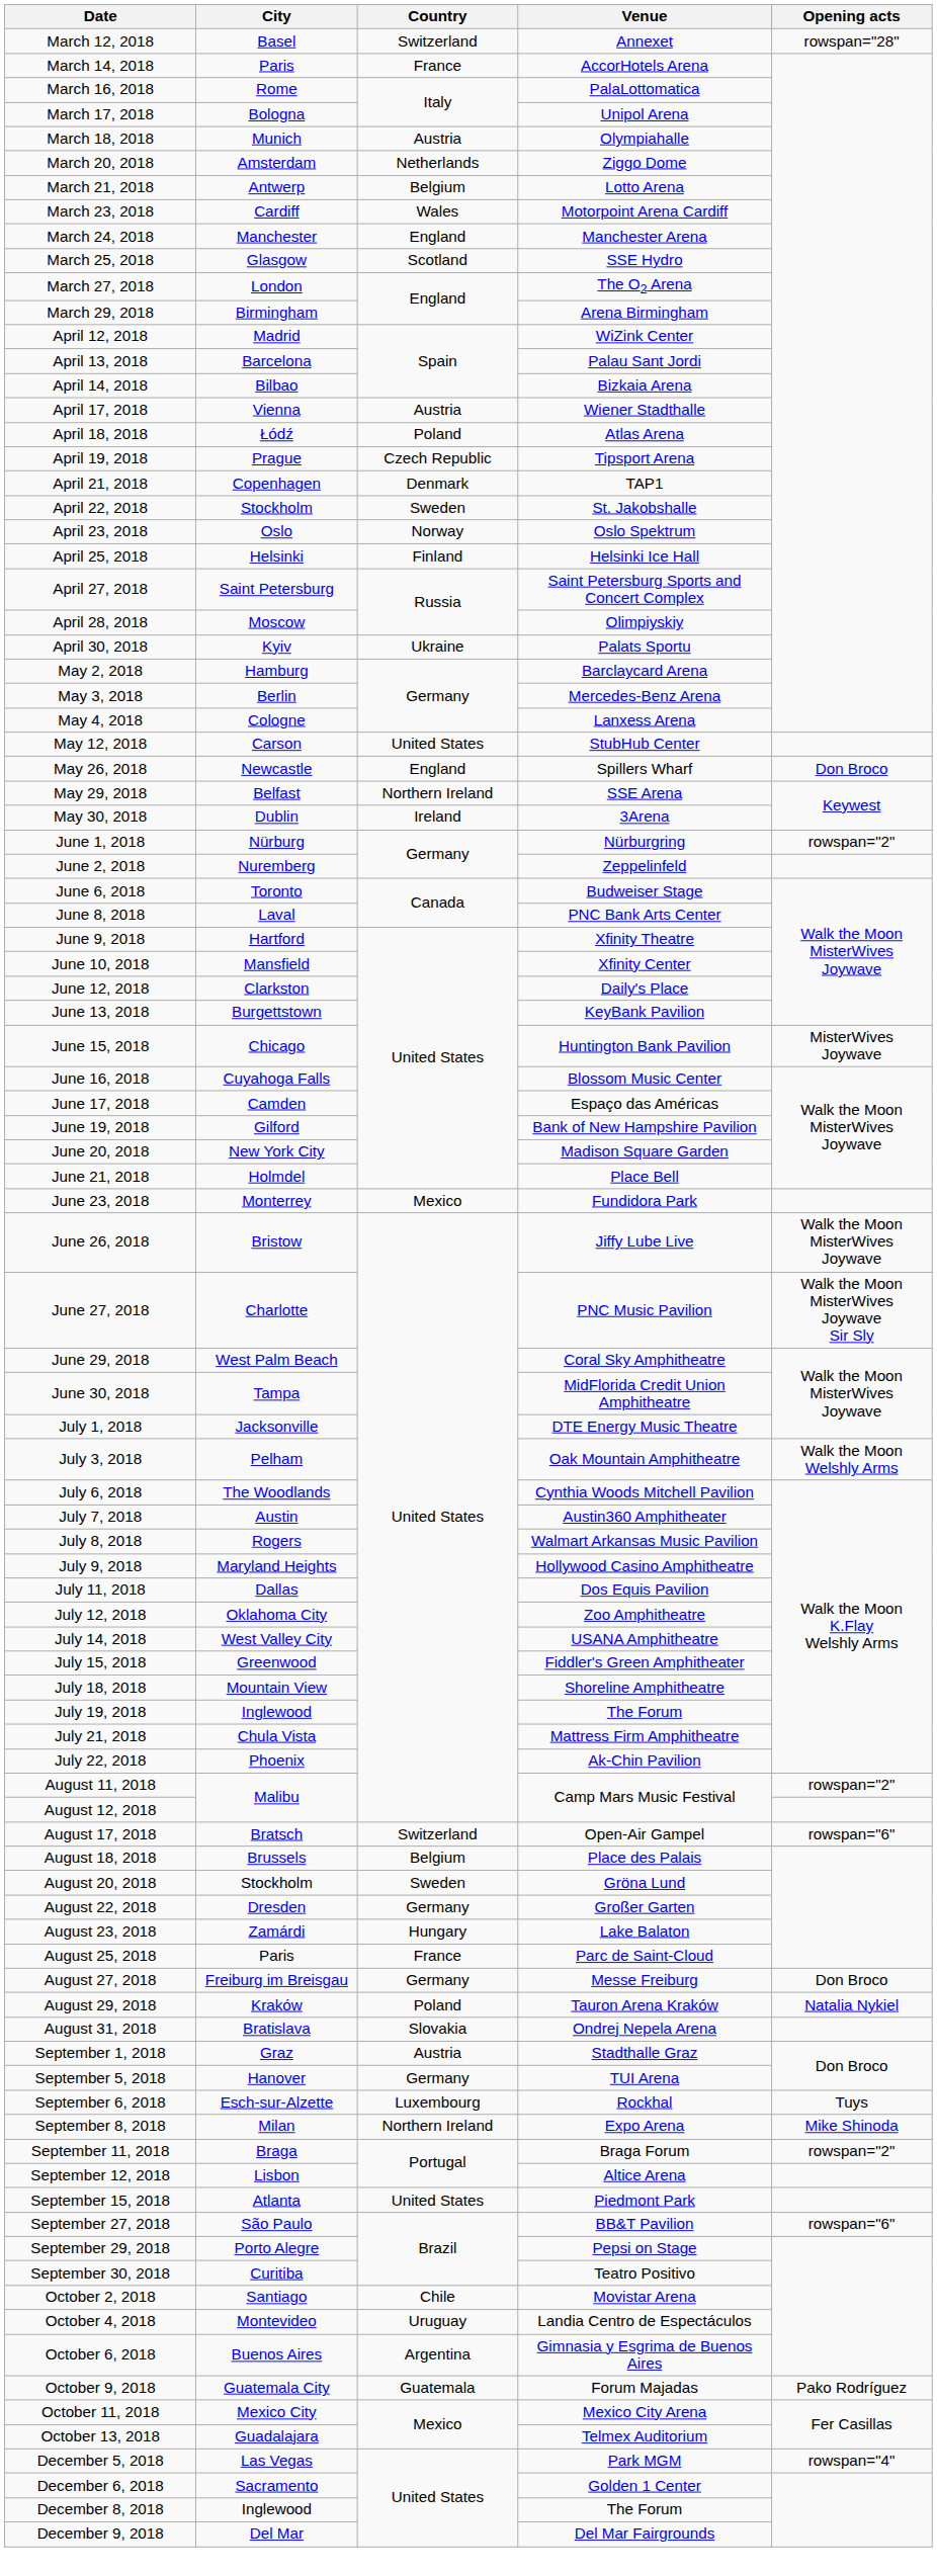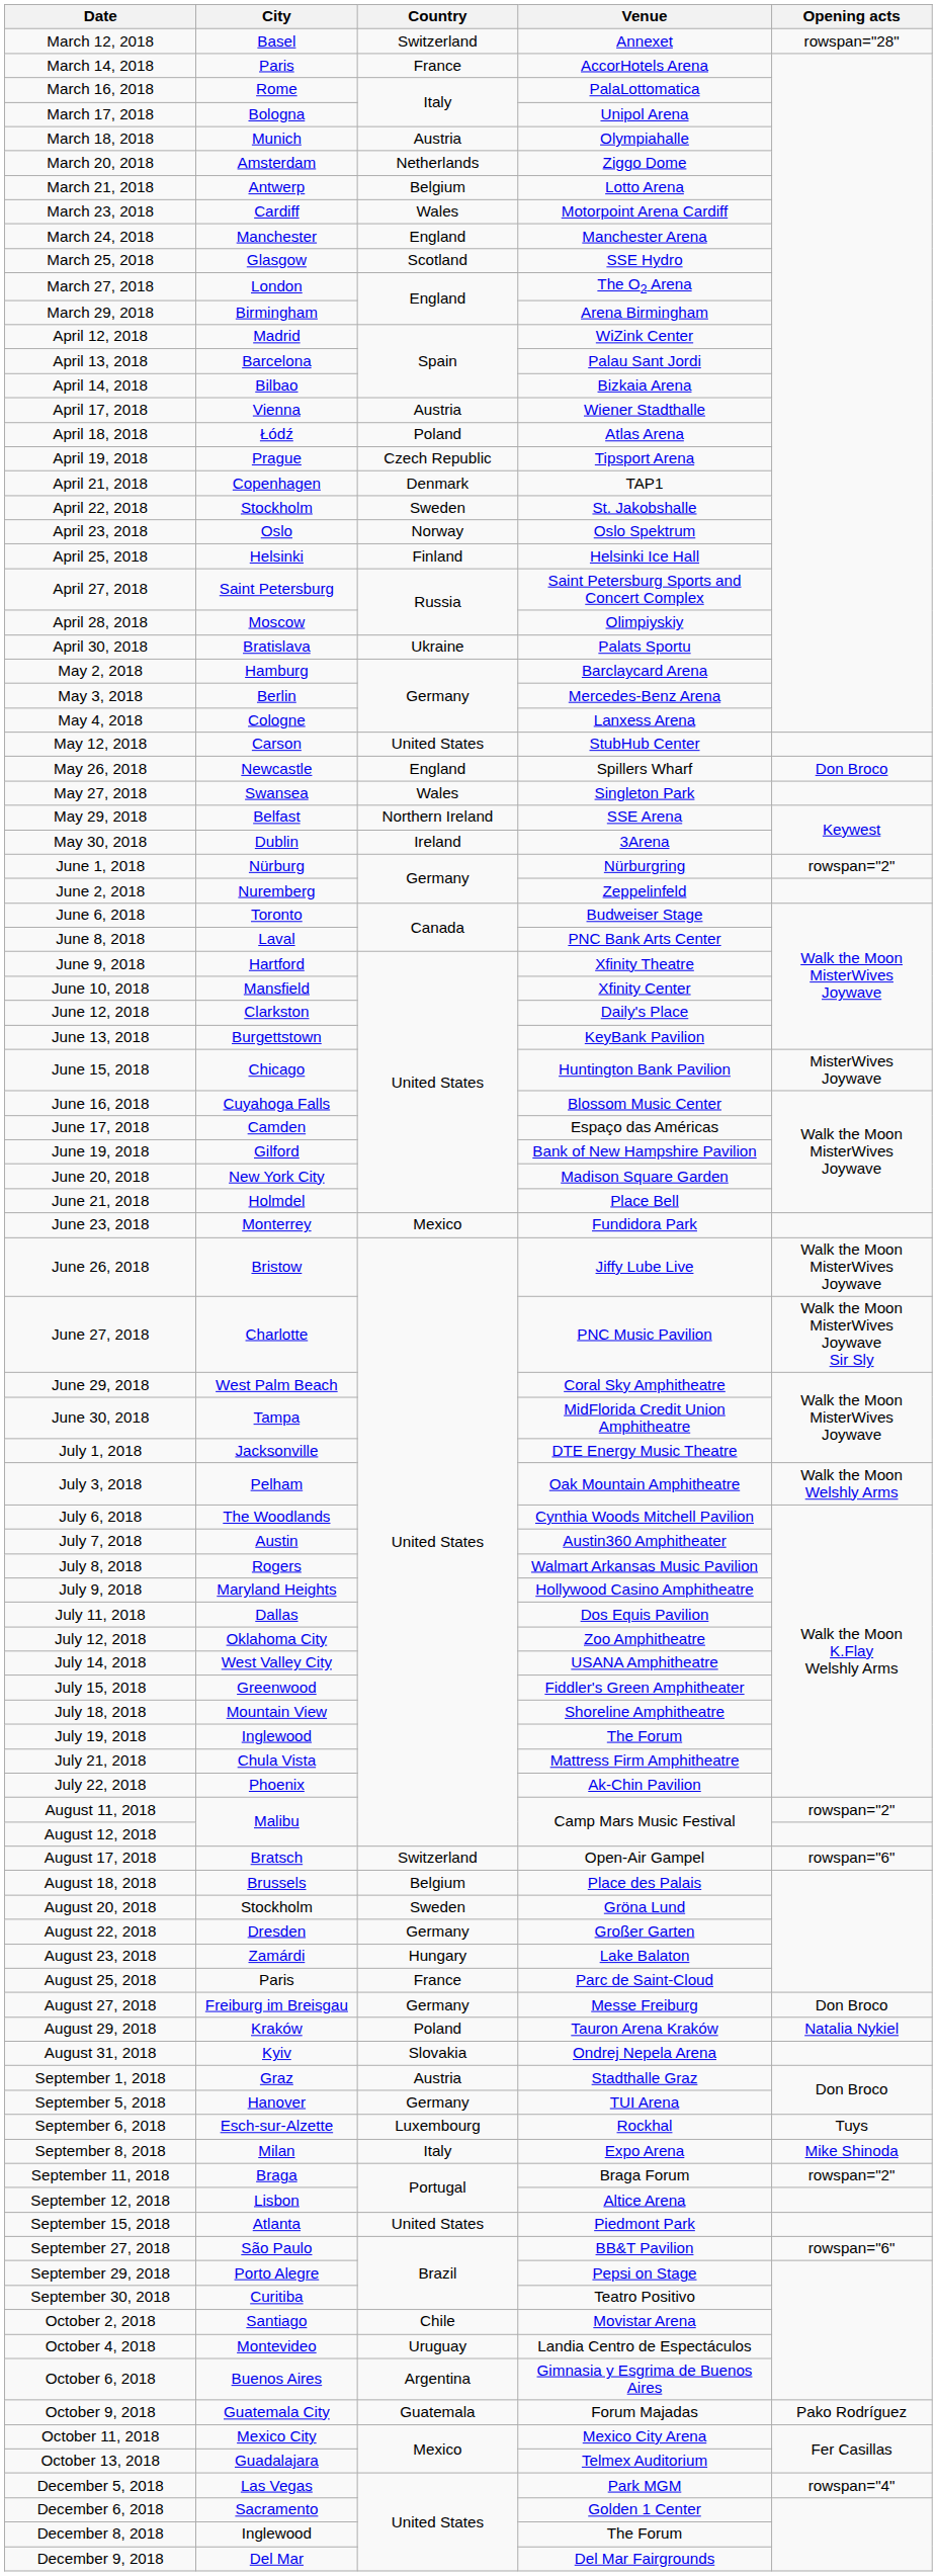April 30, 2018 | City: Kyiv -> Bratislava
+ row: May 27, 2018 | Swansea | Wales | Singleton Park
August 31, 2018 | City: Bratislava -> Kyiv
September 8, 2018 | Country: Northern Ireland -> Italy
